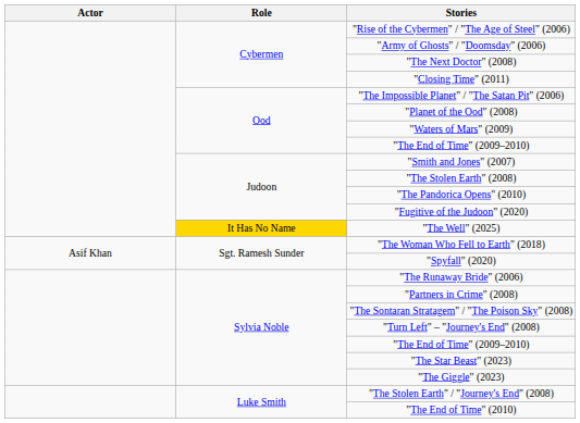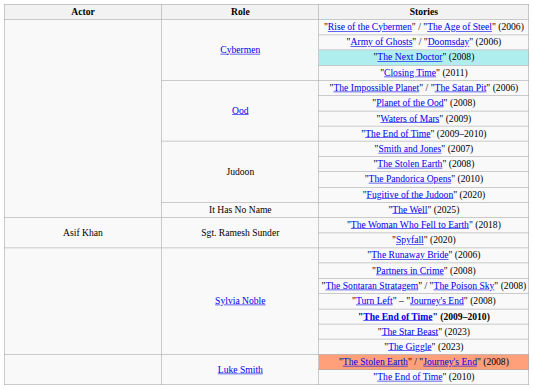"The Next Doctor" (2008) | Stories: no background -> paleturquoise background
"The Well" (2025) | Role: gold background -> no background
Sylvia Noble / "The End of Time" (2009–2010) | Stories: normal -> bold
"The Stolen Earth" / "Journey's End" (2008) | Stories: no background -> lightsalmon background
